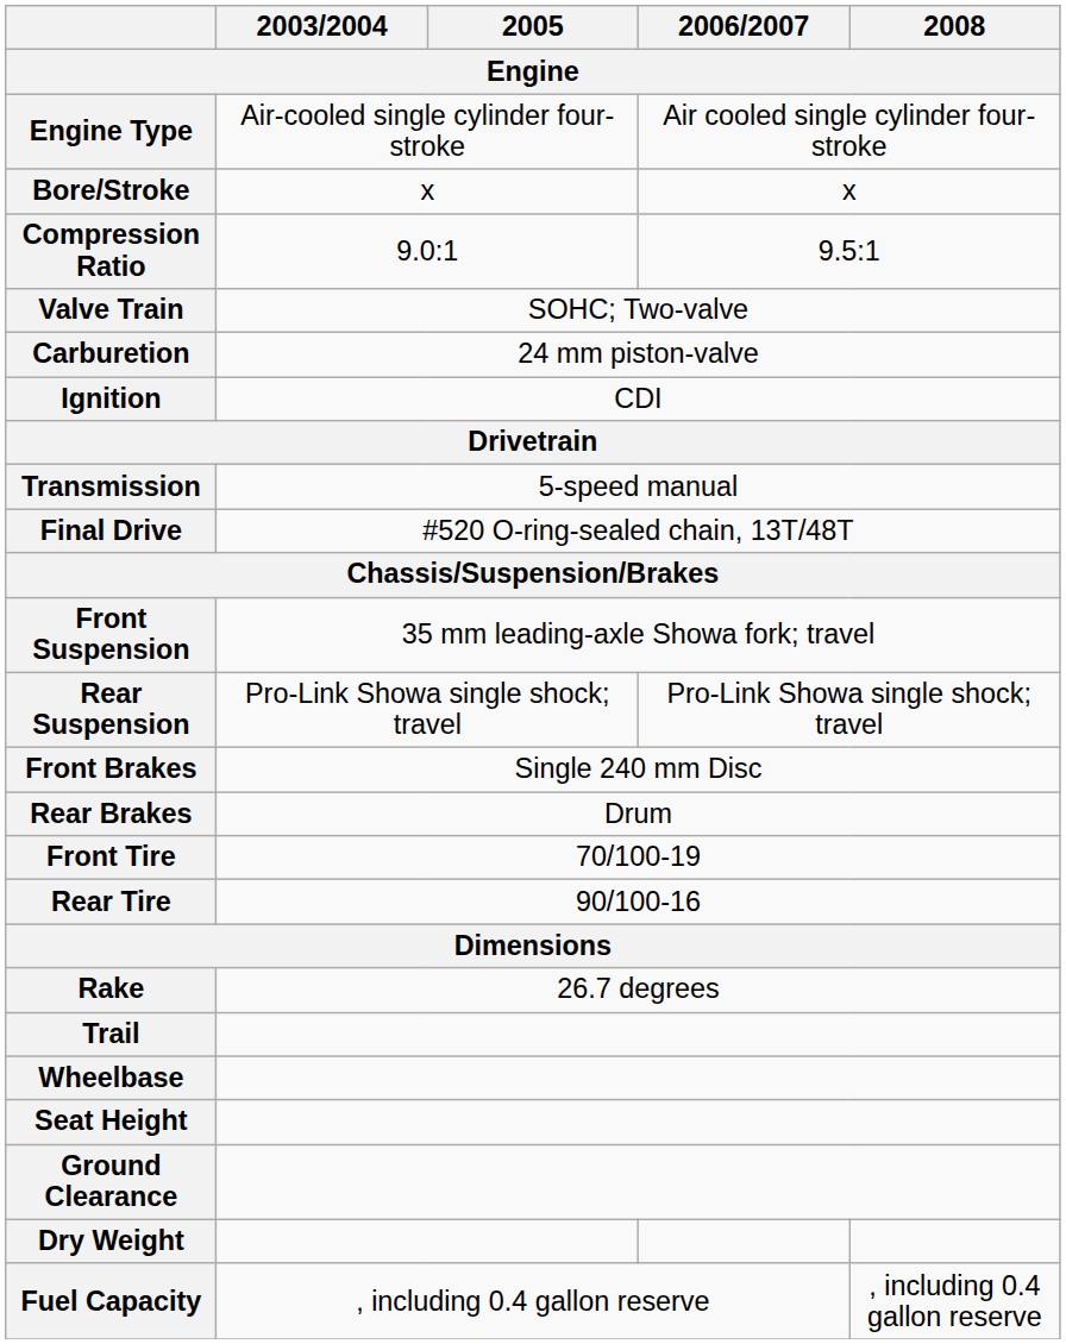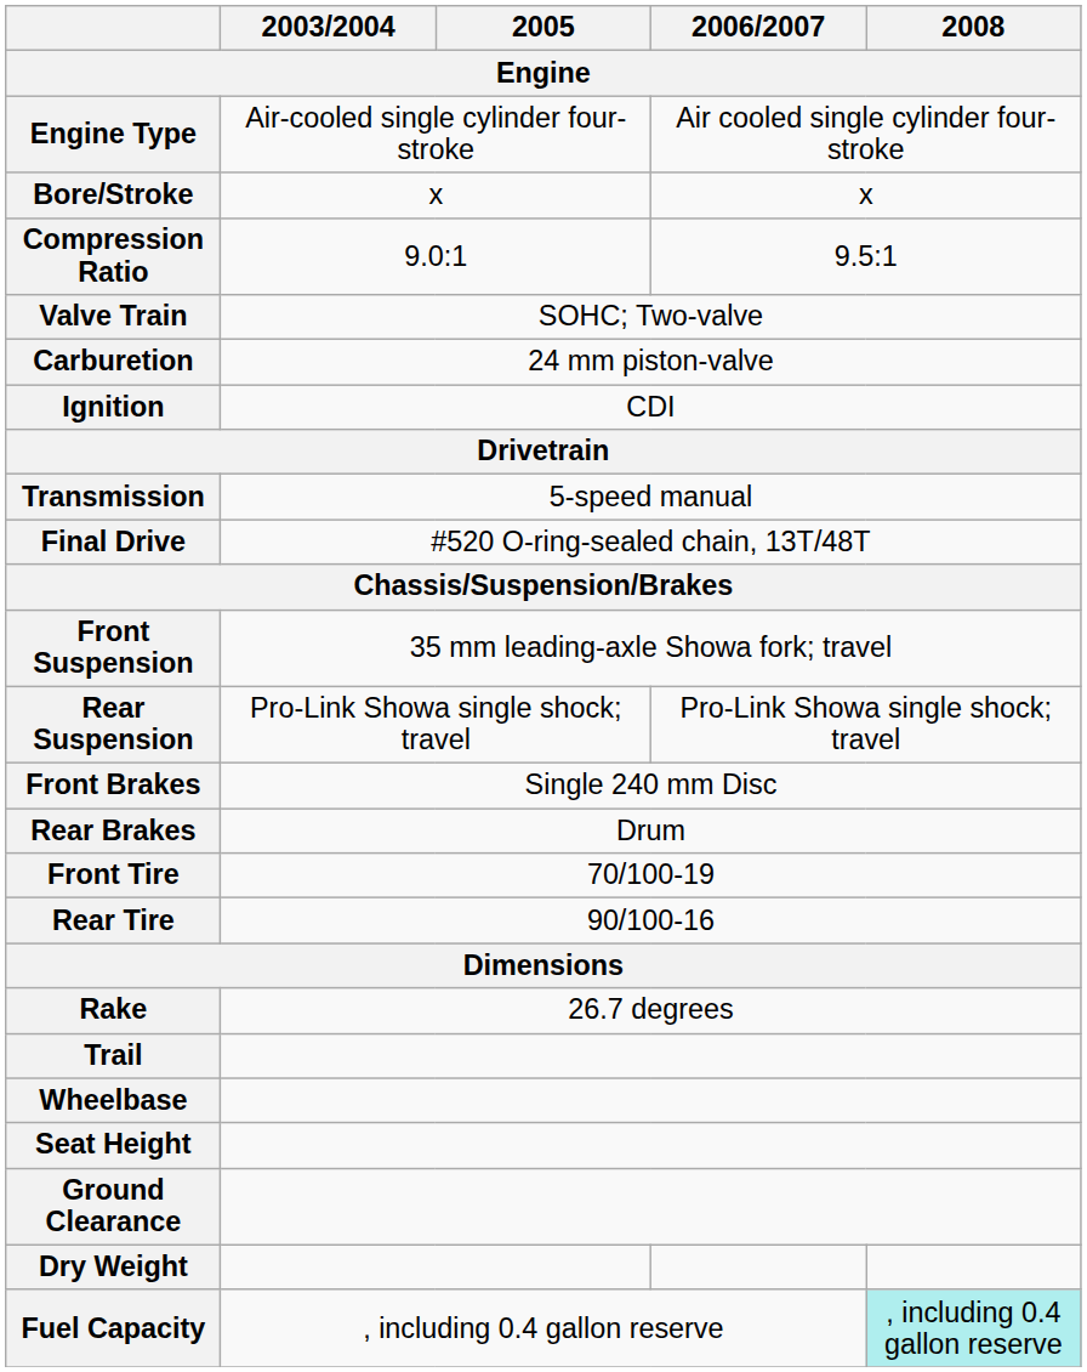Fuel Capacity | 2008: no background -> paleturquoise background
